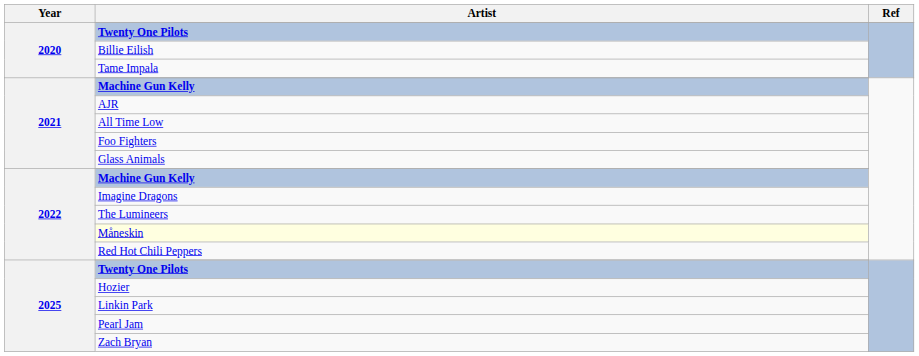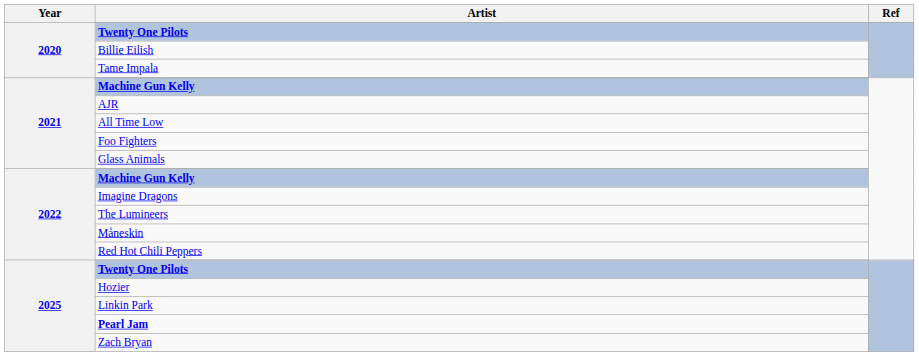Måneskin | Artist: lightyellow background -> no background
Pearl Jam | Artist: normal -> bold
